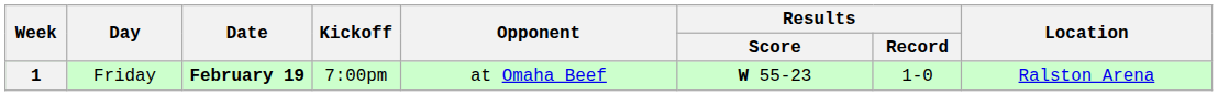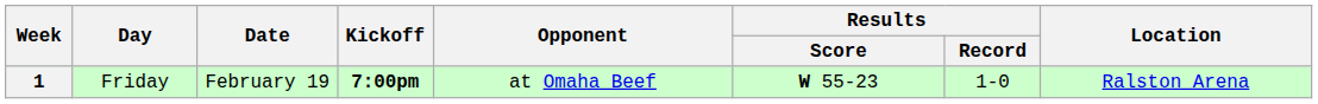1 | Date: bold -> normal
1 | Kickoff: normal -> bold
